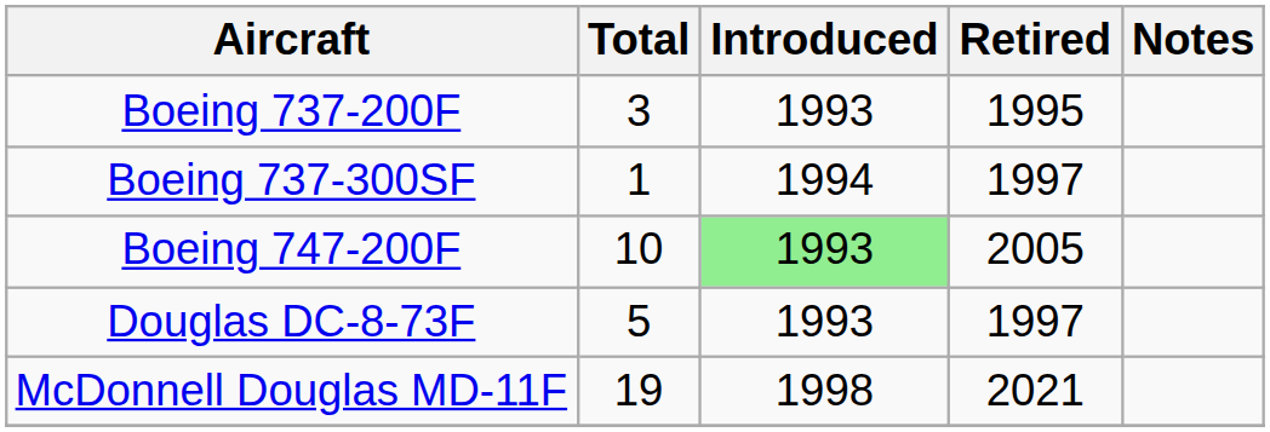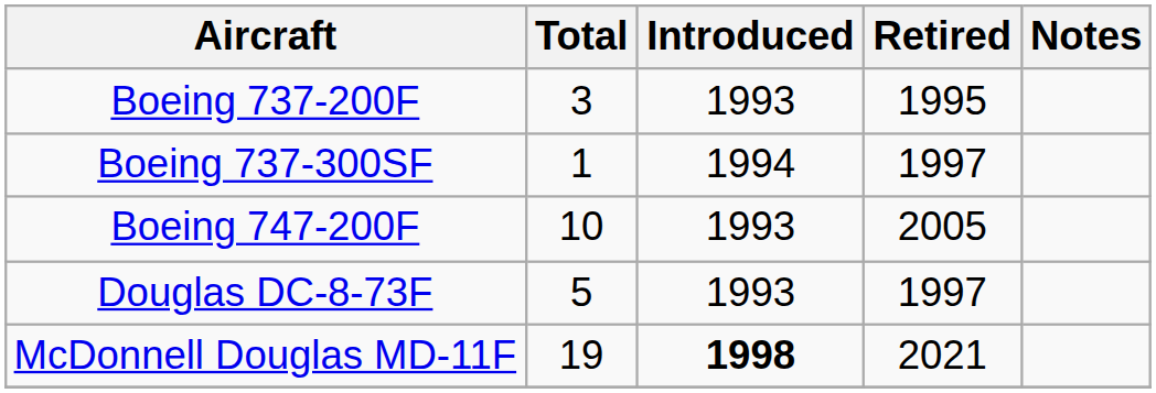Boeing 747-200F | Introduced: lightgreen background -> no background
McDonnell Douglas MD-11F | Introduced: normal -> bold
